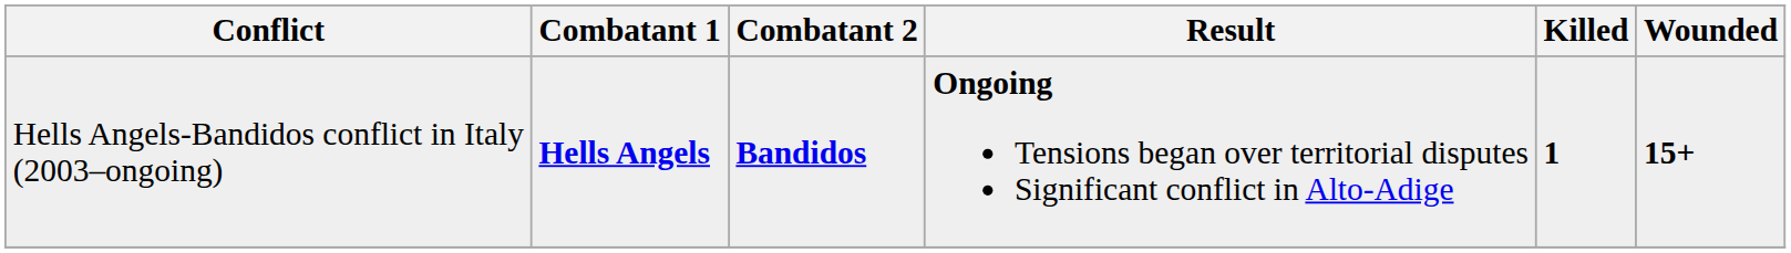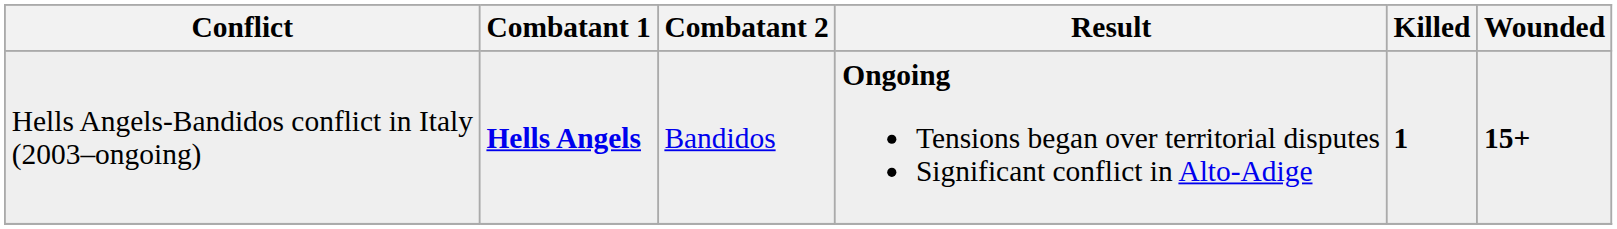Hells Angels-Bandidos conflict in Italy (2003–ongoing) | Combatant 2: bold -> normal
